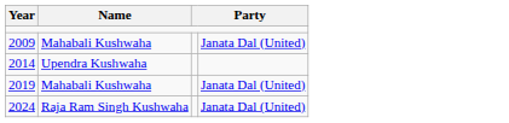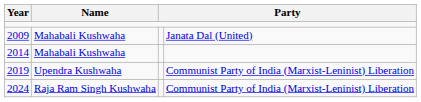2014 | Name: Upendra Kushwaha -> Mahabali Kushwaha
2019 | Name: Mahabali Kushwaha -> Upendra Kushwaha
2019 | column 4: Janata Dal (United) -> Communist Party of India (Marxist-Leninist) Liberation
2024 | column 4: Janata Dal (United) -> Communist Party of India (Marxist-Leninist) Liberation
